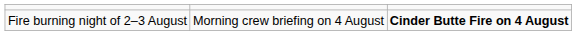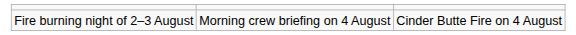Fire burning night of 2–3 August | column 3: bold -> normal
